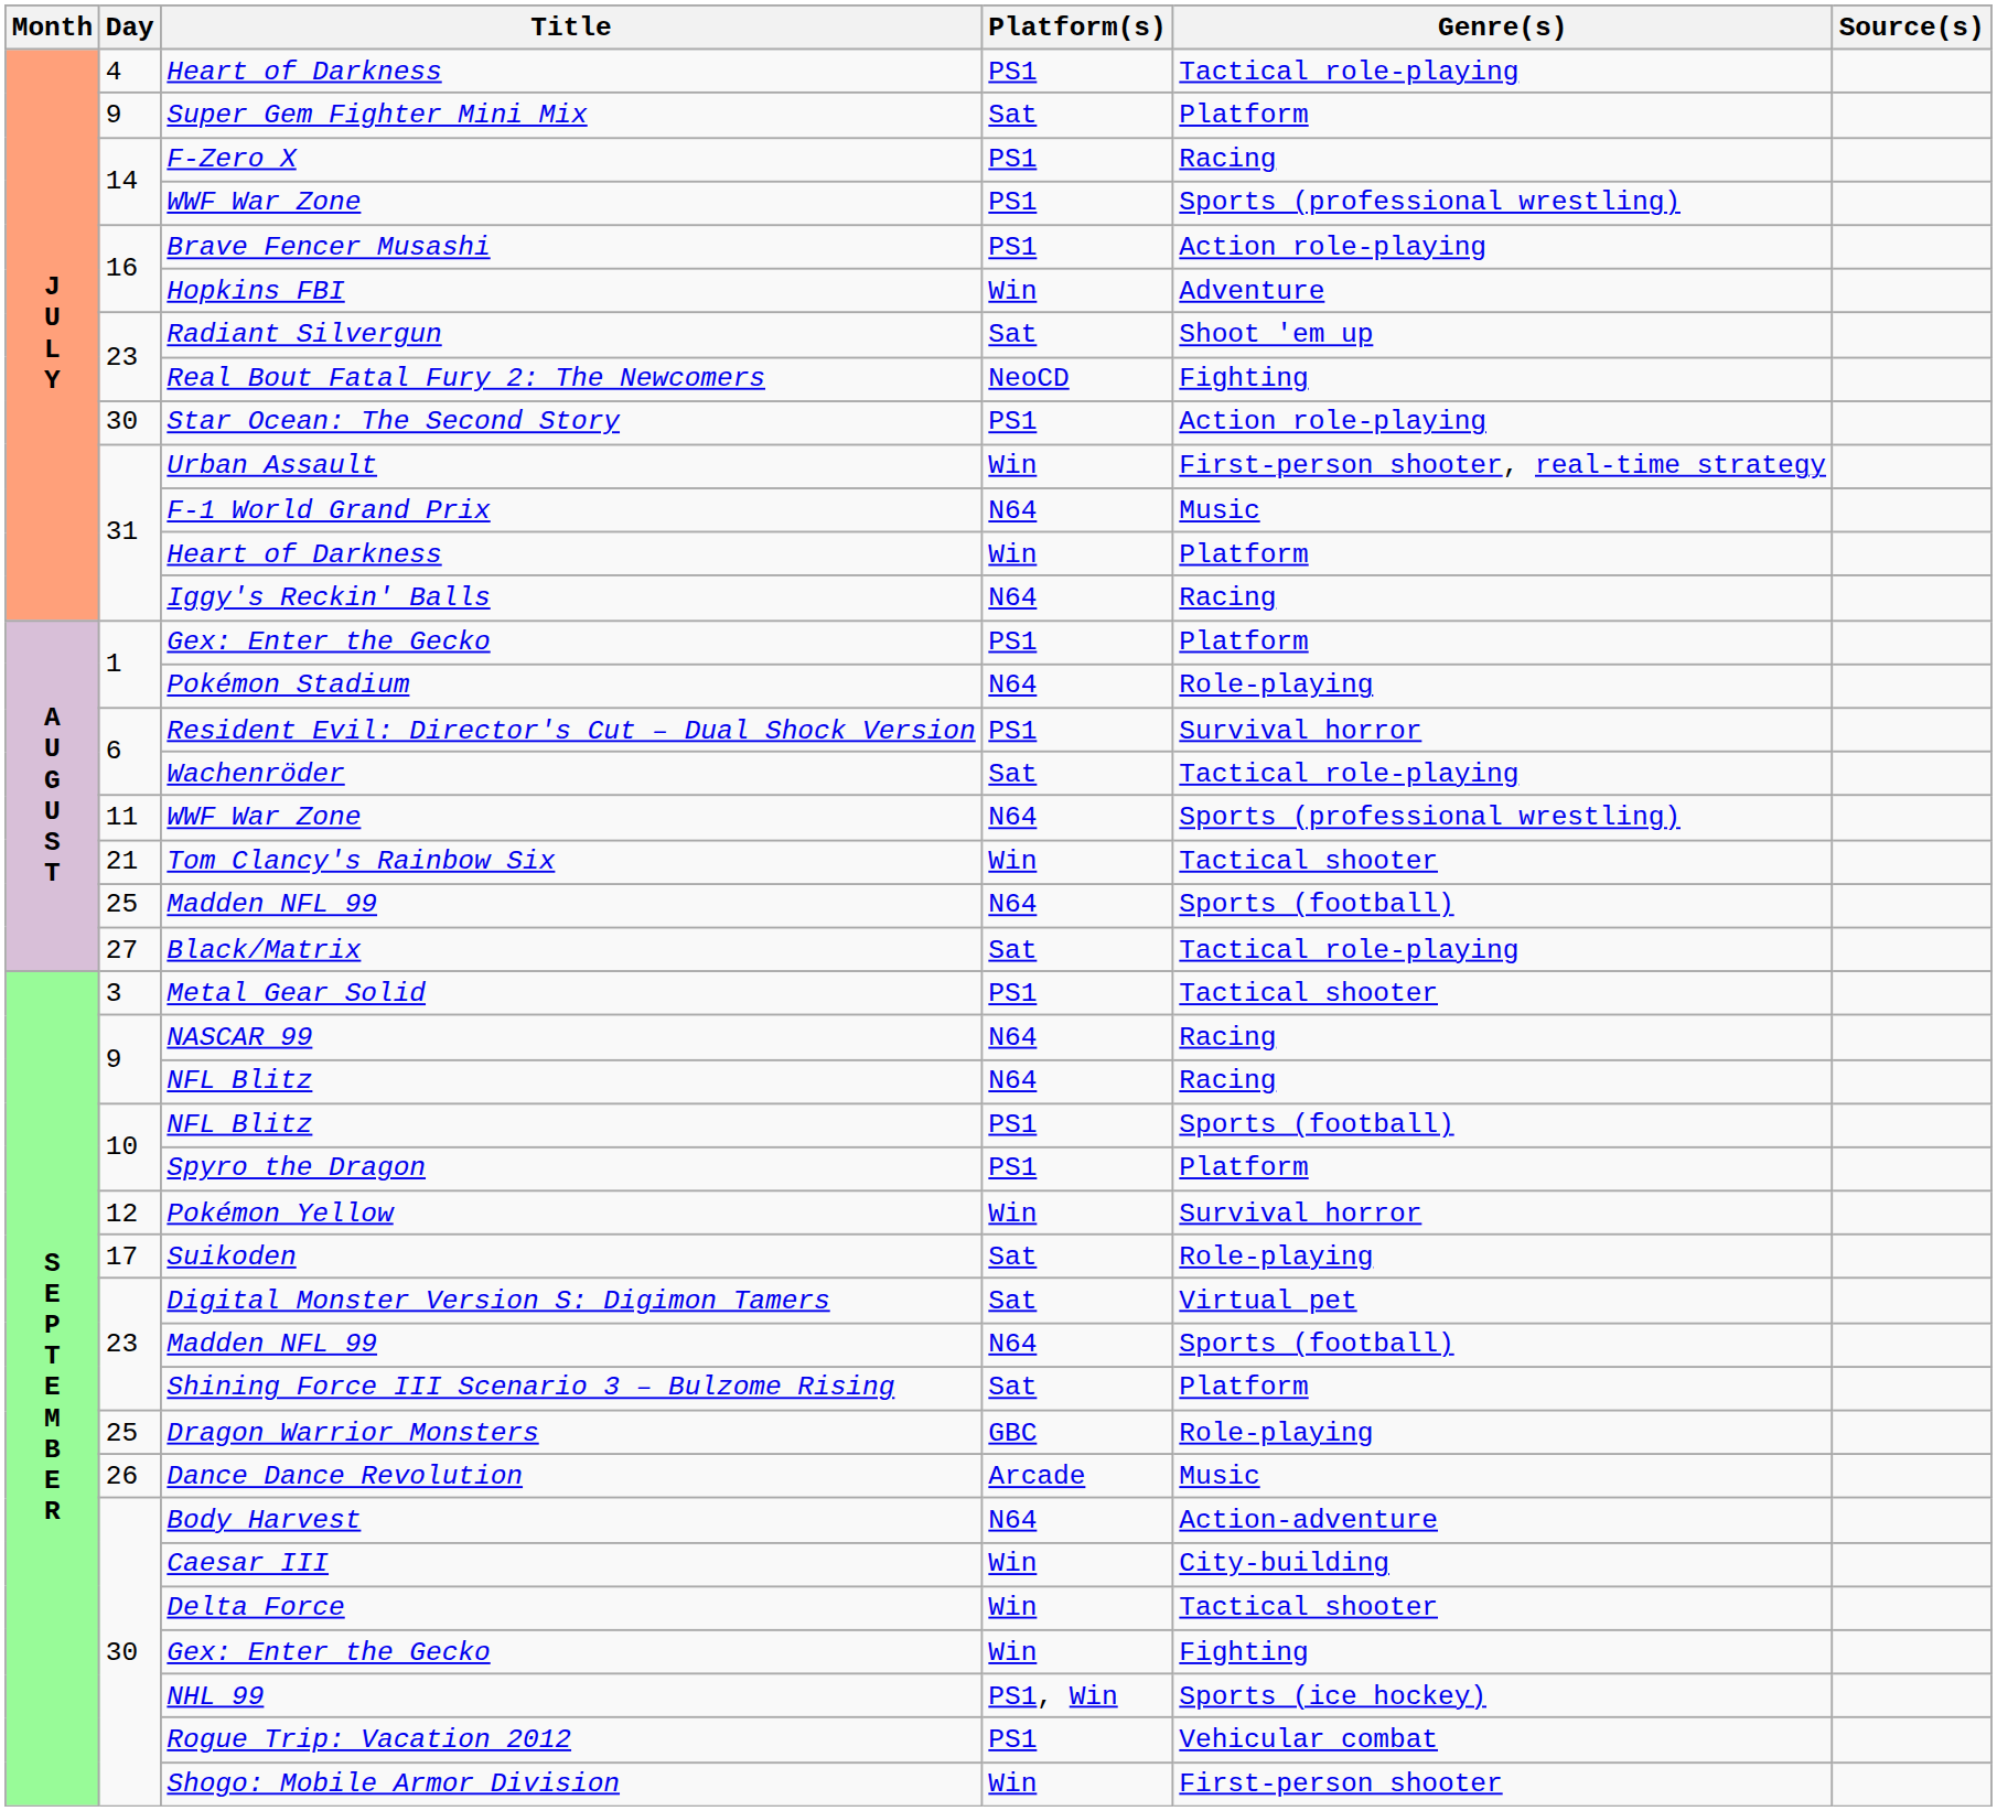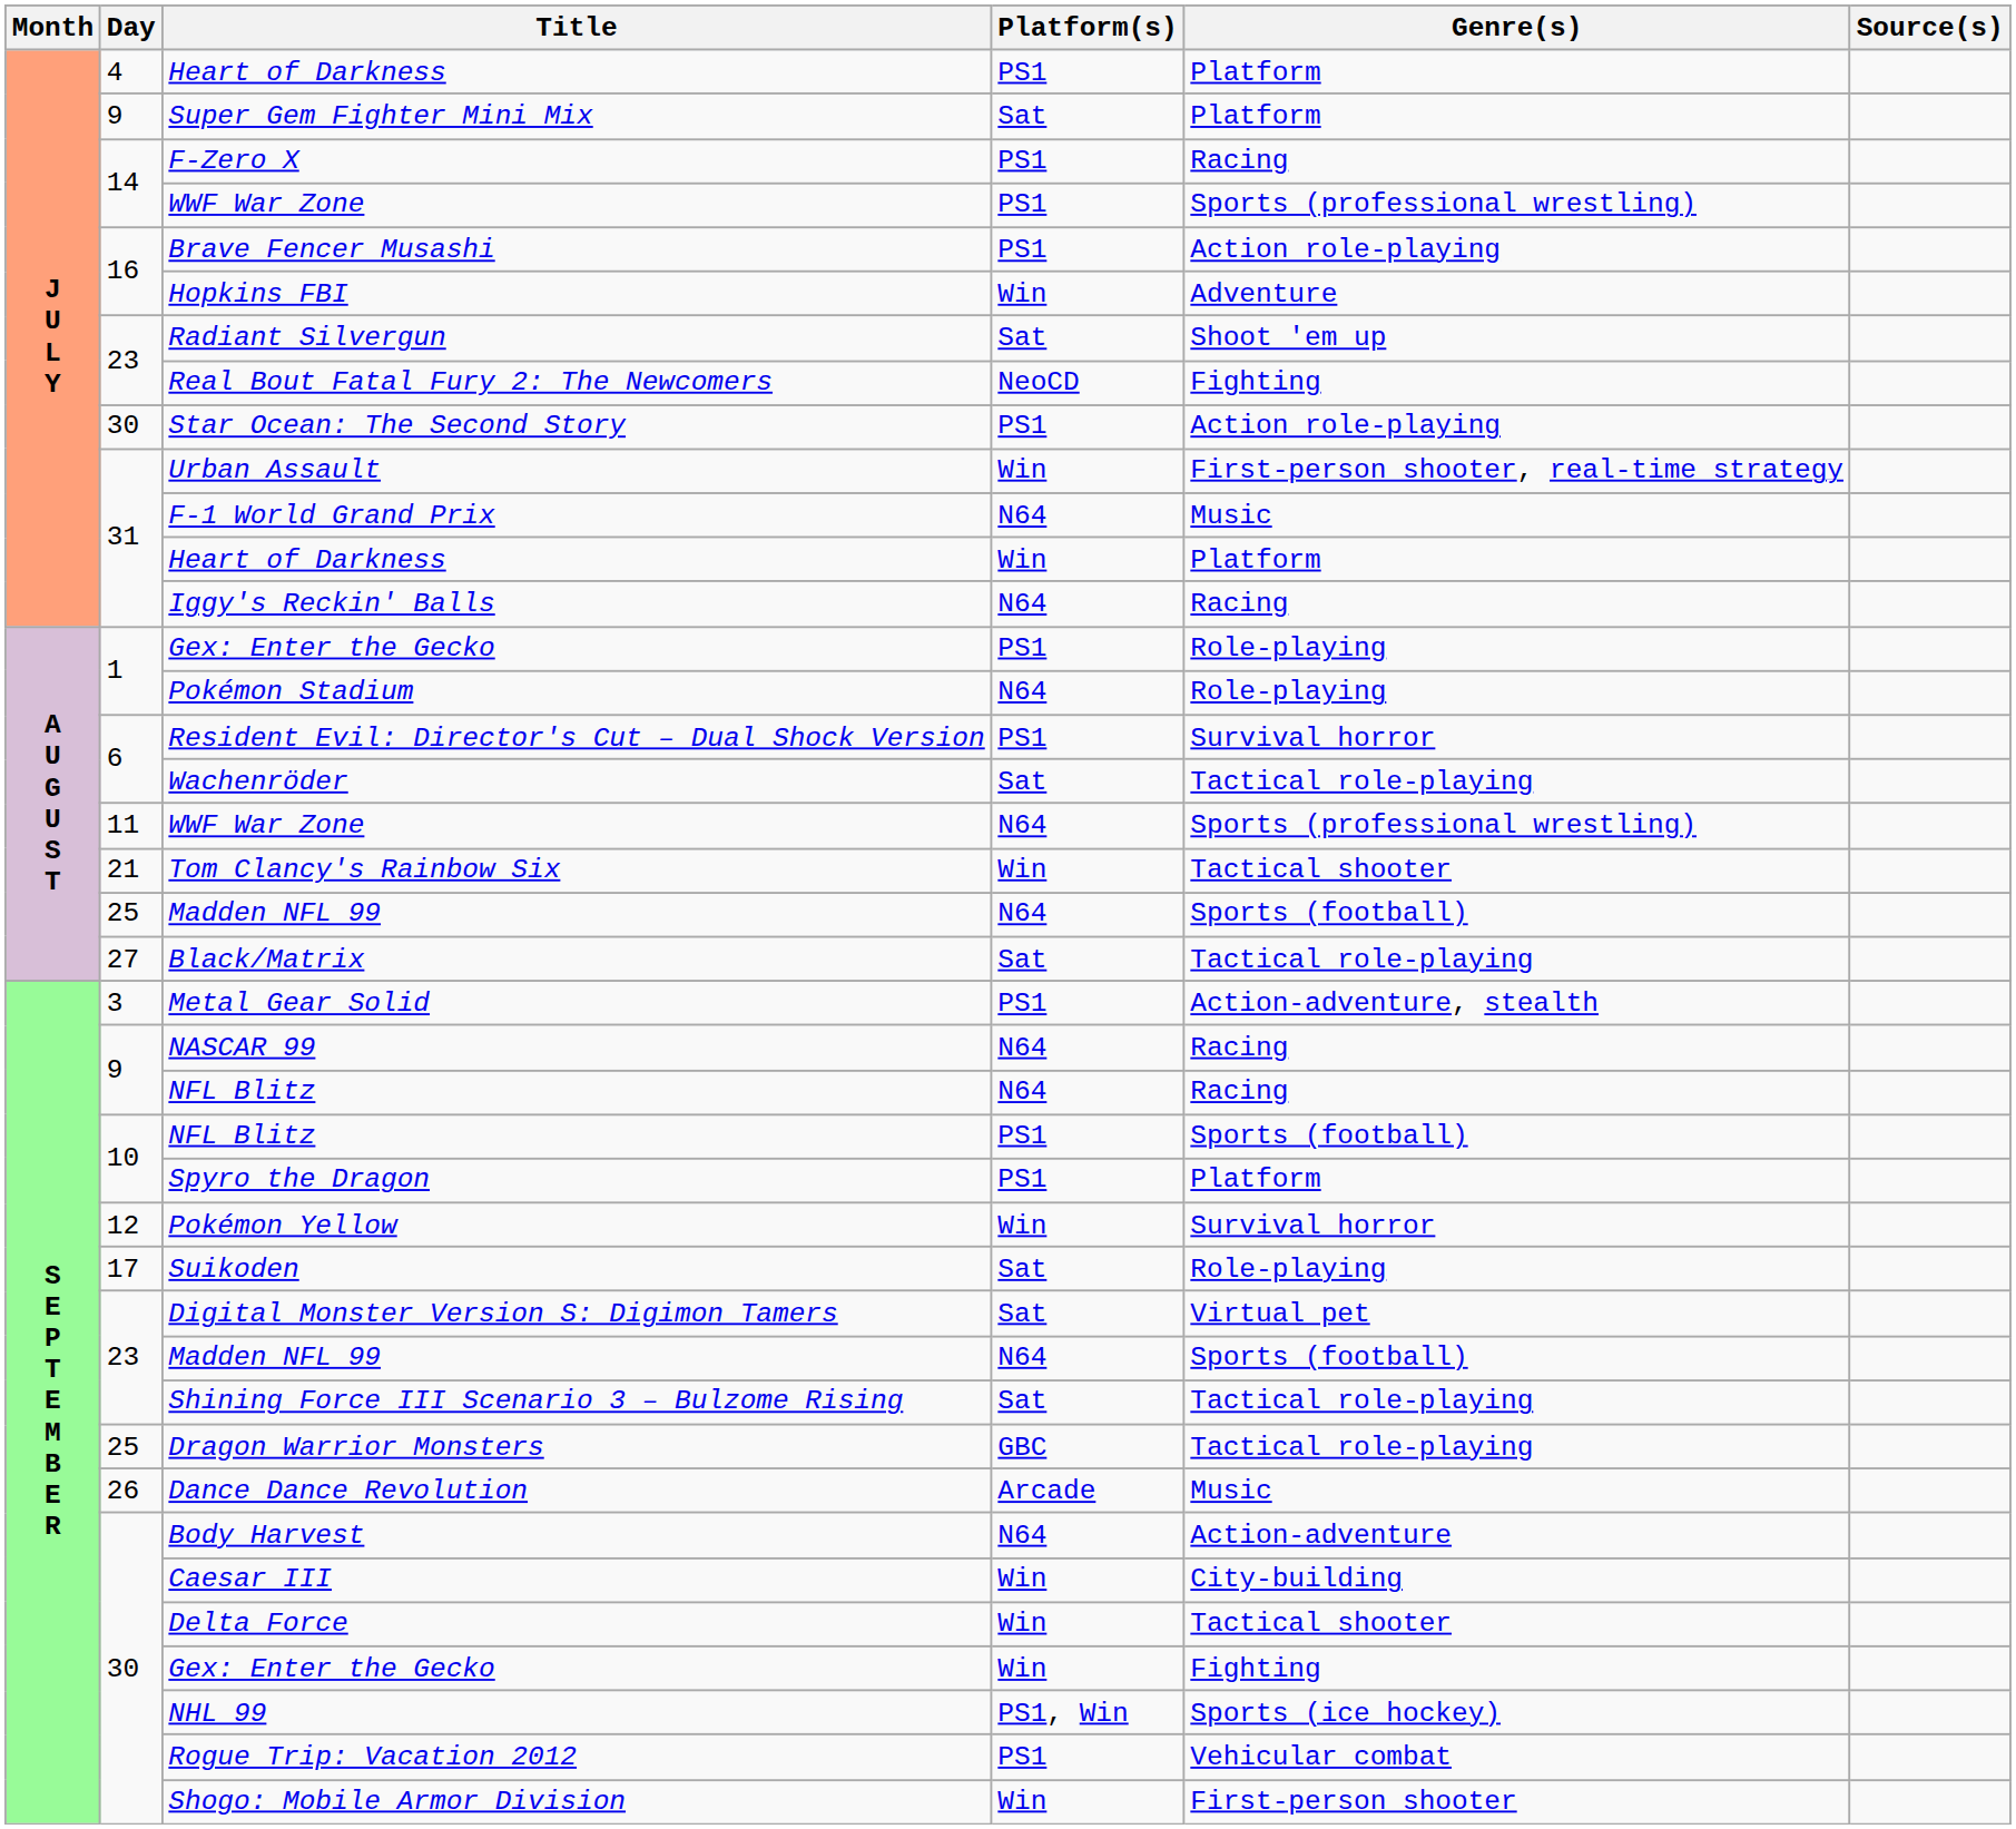4 / Heart of Darkness | Genre(s): Tactical role-playing -> Platform
1 / Gex: Enter the Gecko | Genre(s): Platform -> Role-playing
Metal Gear Solid | Genre(s): Tactical shooter -> Action-adventure, stealth
Shining Force III Scenario 3 – Bulzome Rising | Genre(s): Platform -> Tactical role-playing
Dragon Warrior Monsters | Genre(s): Role-playing -> Tactical role-playing
